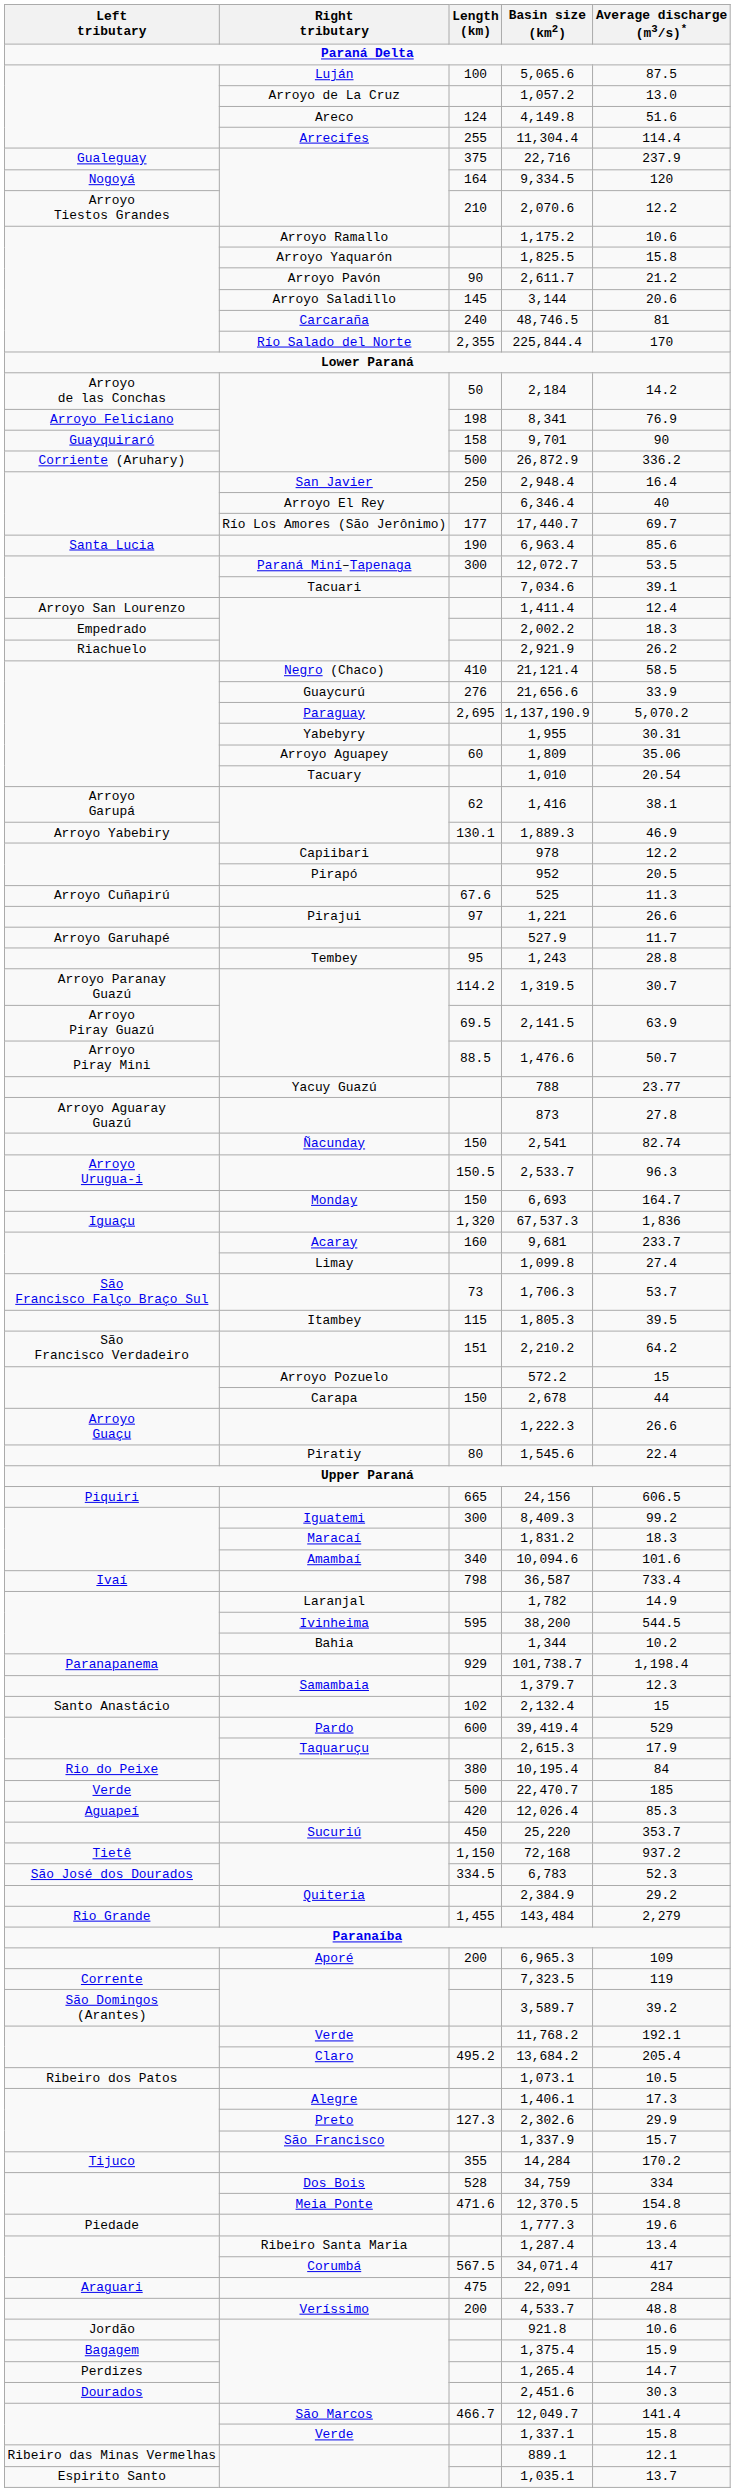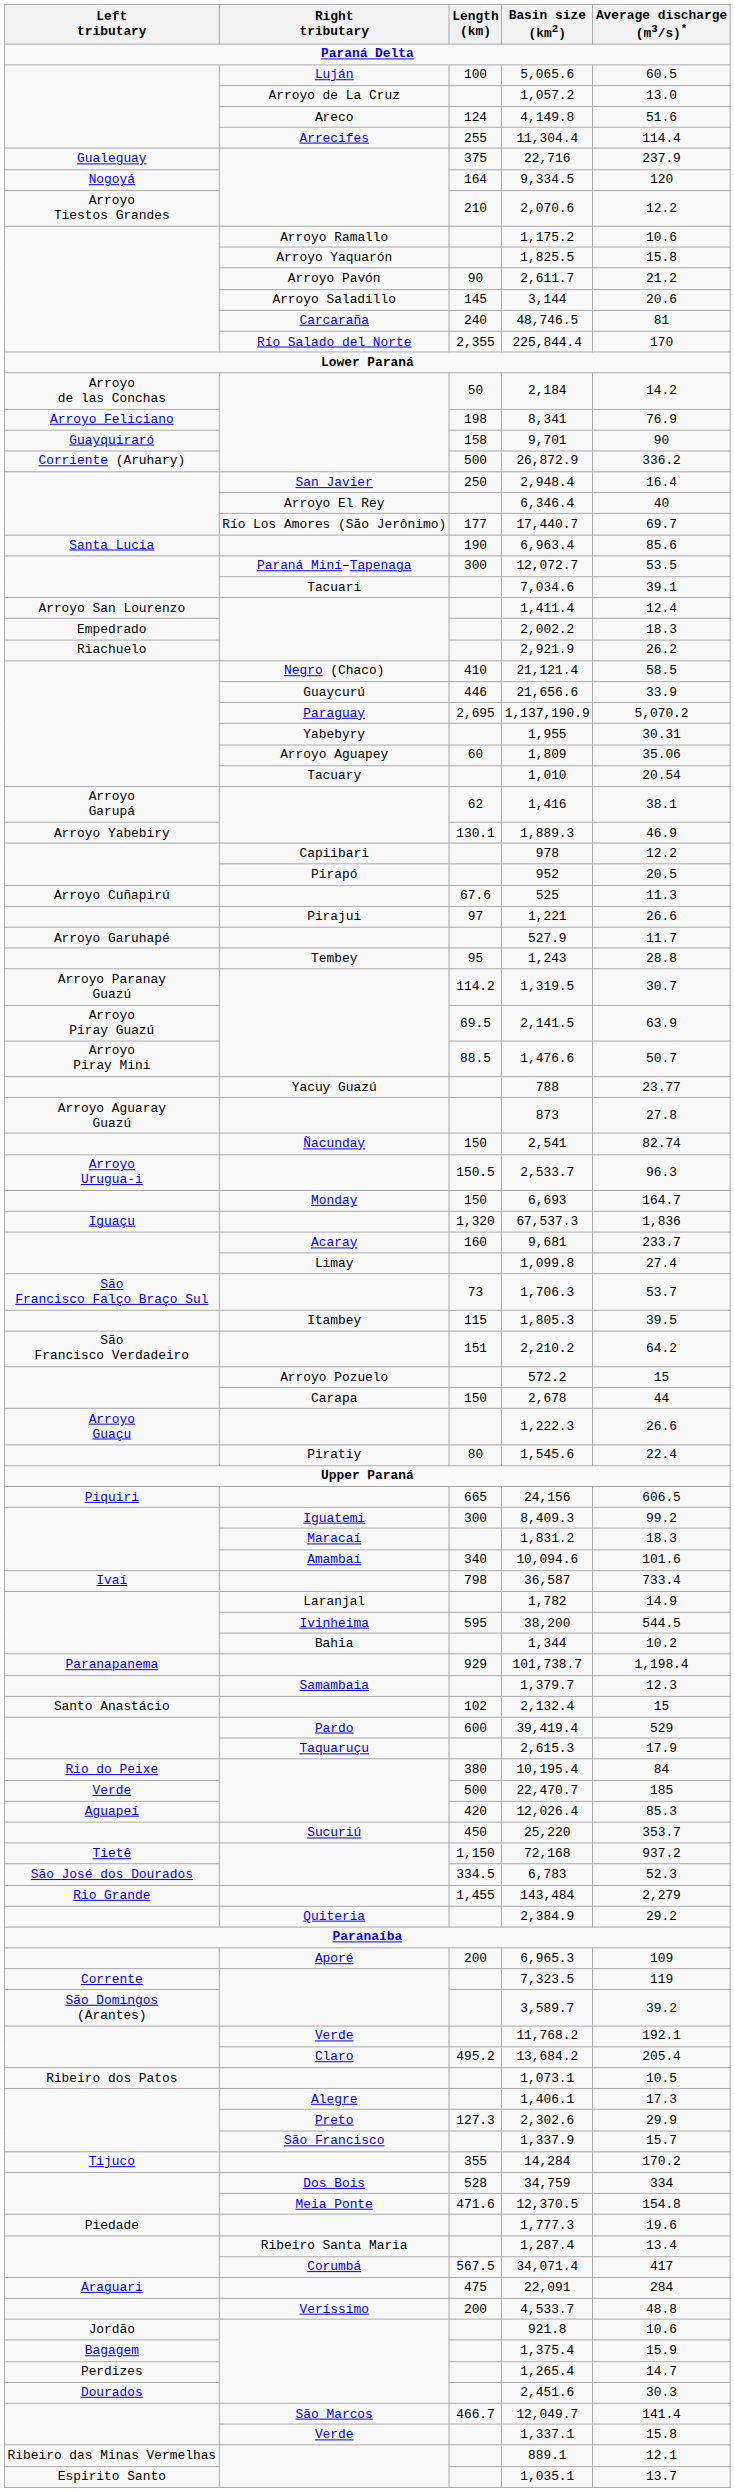5,065.6 | Average discharge (m3/s)*: 87.5 -> 60.5
21,656.6 | Length (km): 276 -> 446
rows swapped: 2,384.9 <-> 143,484
